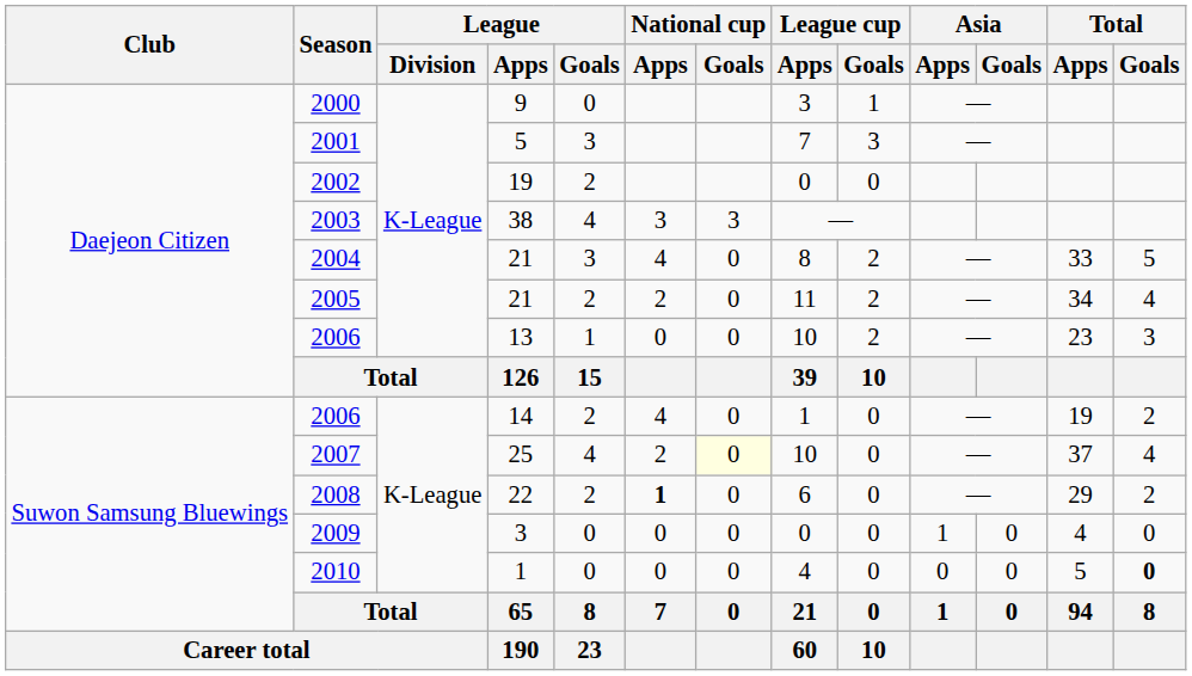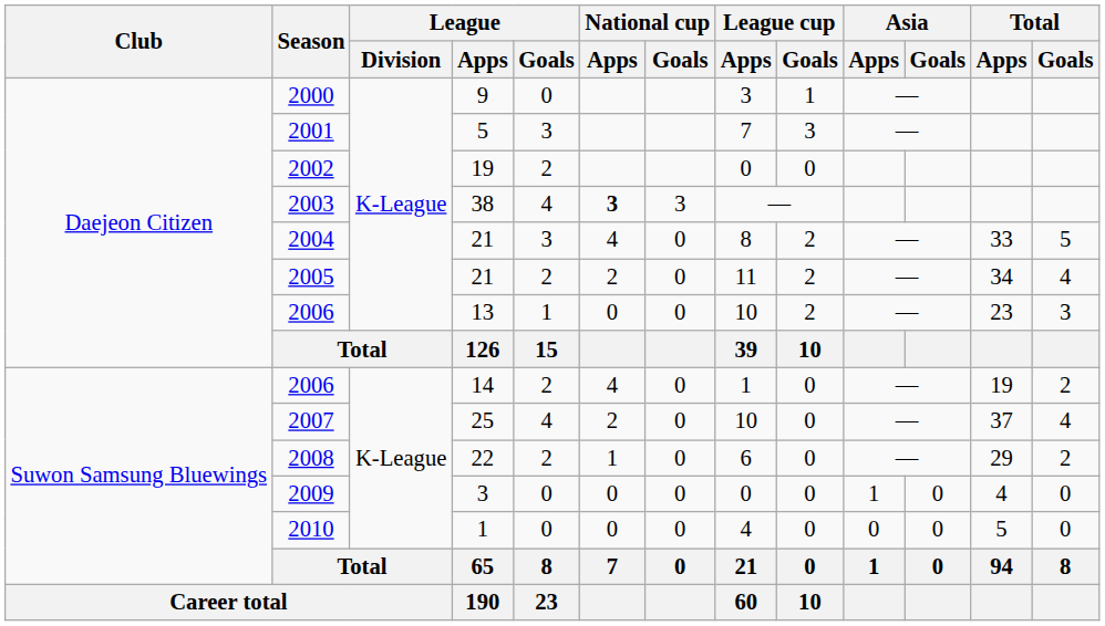2003 | National cup / Apps: normal -> bold
2007 | National cup / Goals: lightyellow background -> no background
2008 | National cup / Apps: bold -> normal
2010 | Total / Goals: bold -> normal
